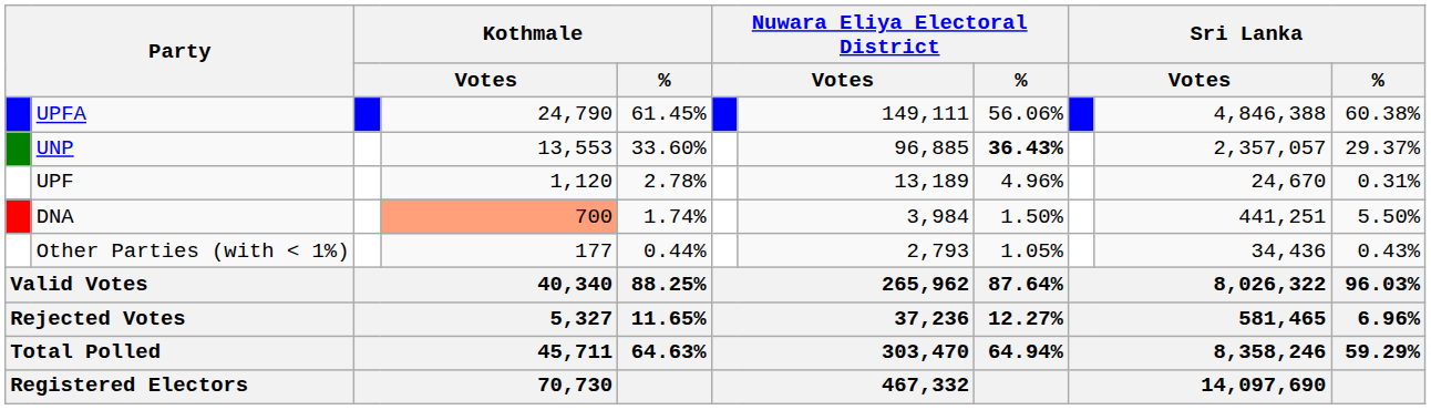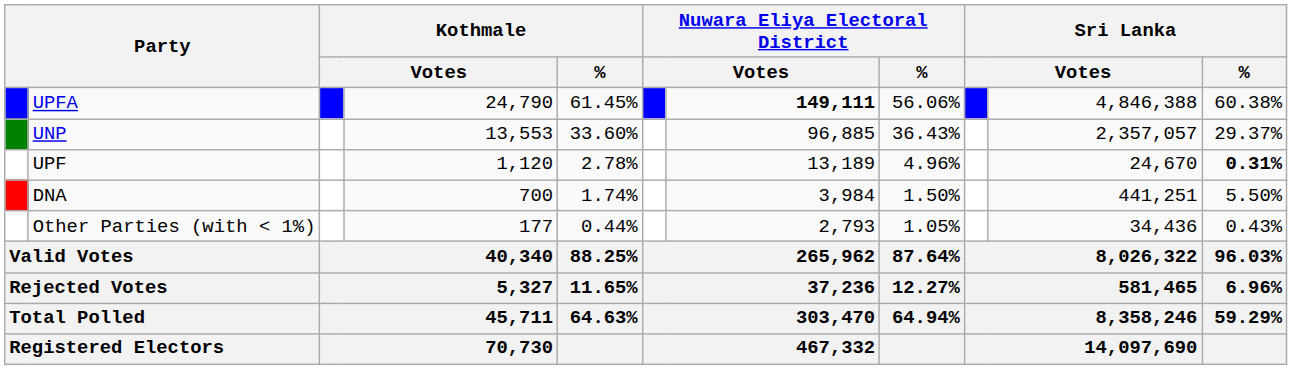UPFA | column 7: normal -> bold
UNP | Nuwara Eliya Electoral District / %: bold -> normal
UPF | Sri Lanka / %: normal -> bold
DNA | column 4: lightsalmon background -> no background
